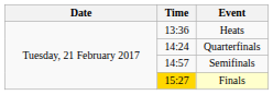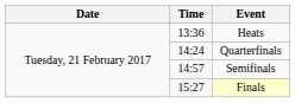Finals | Time: gold background -> no background
